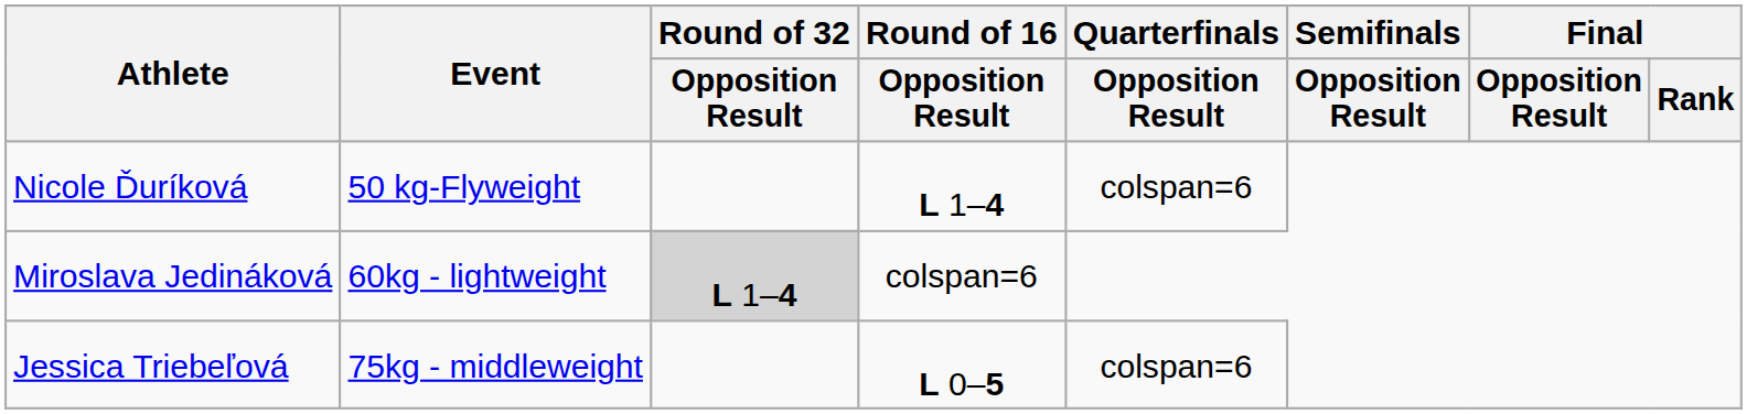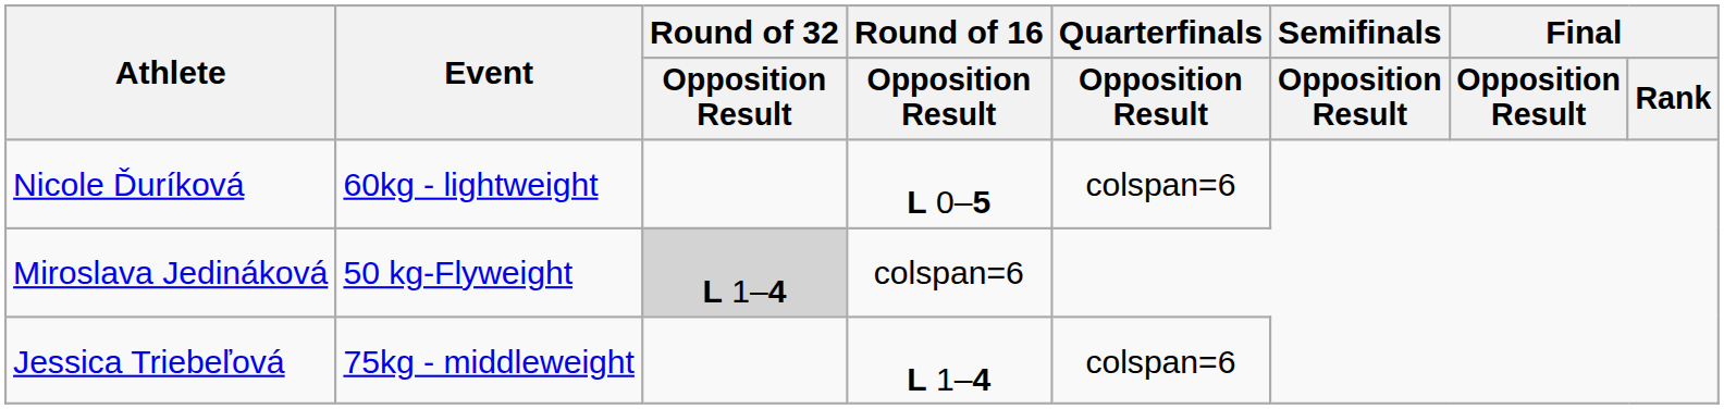Nicole Ďuríková | Event: 50 kg-Flyweight -> 60kg - lightweight
Nicole Ďuríková | Round of 16 / Opposition Result: L 1–4 -> L 0–5
Miroslava Jedináková | Event: 60kg - lightweight -> 50 kg-Flyweight
Jessica Triebeľová | Round of 16 / Opposition Result: L 0–5 -> L 1–4
